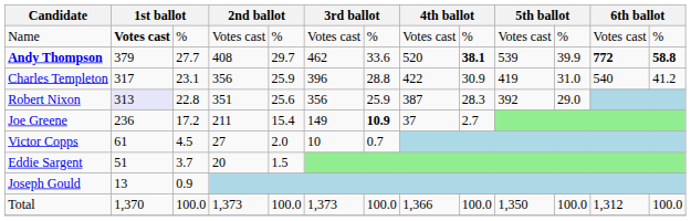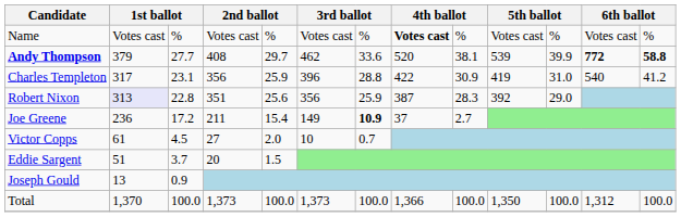Name | column 2: bold -> normal
Name | column 8: normal -> bold
Andy Thompson | column 9: bold -> normal
